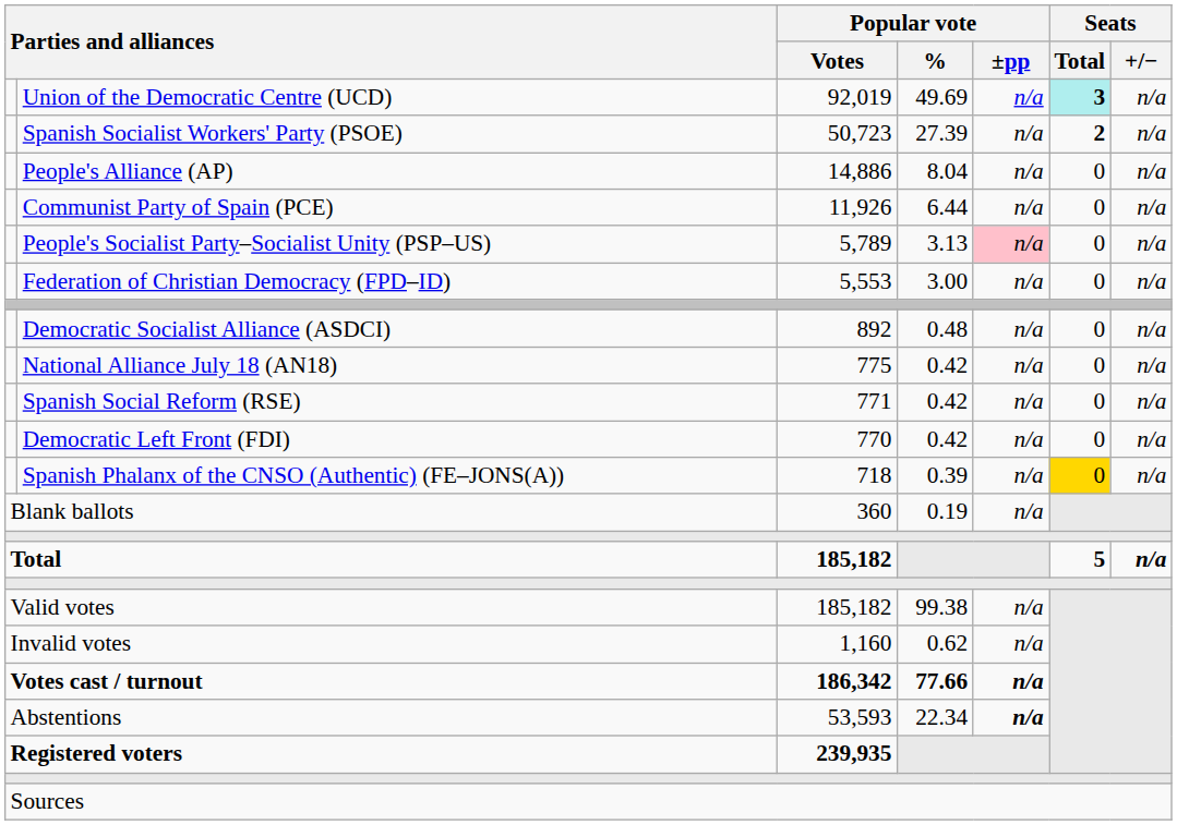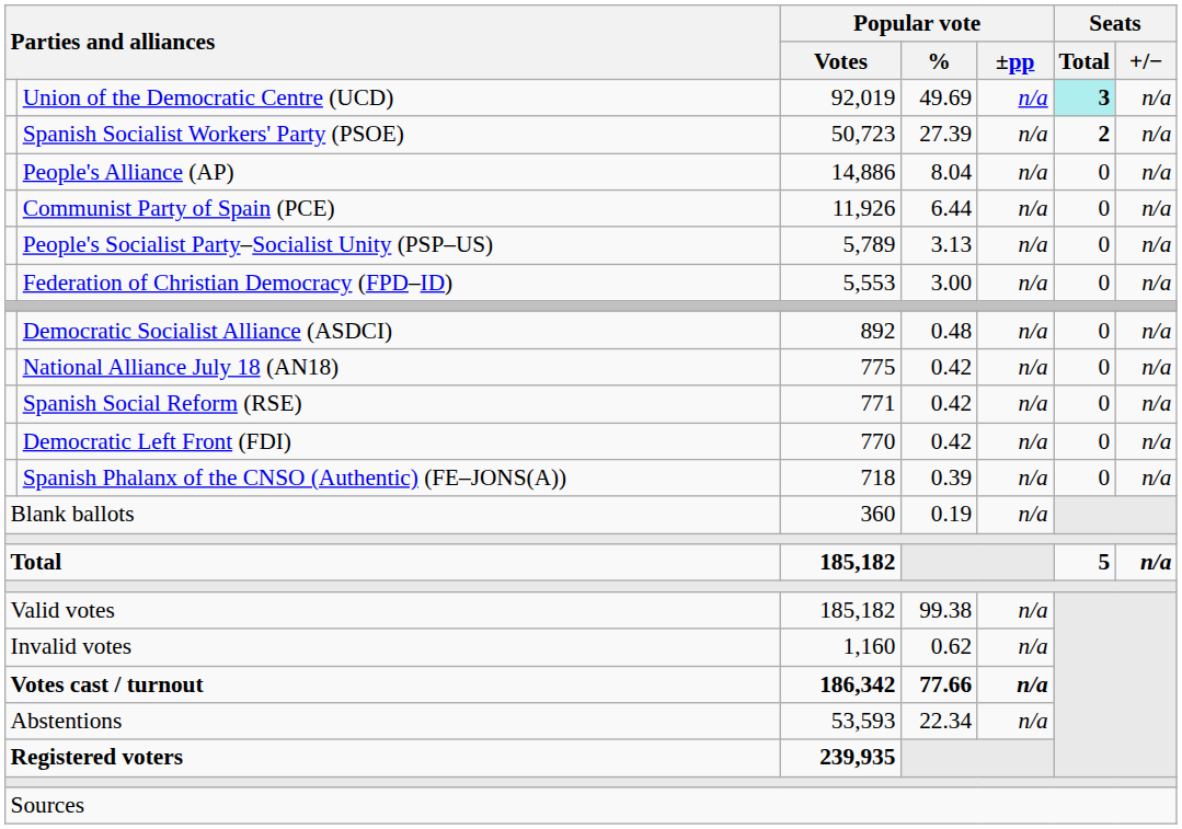People's Socialist Party–Socialist Unity (PSP–US) | Popular vote / ±pp: pink background -> no background
Spanish Phalanx of the CNSO (Authentic) (FE–JONS(A)) | Seats / Total: gold background -> no background
Abstentions | Popular vote / ±pp: bold -> normal
